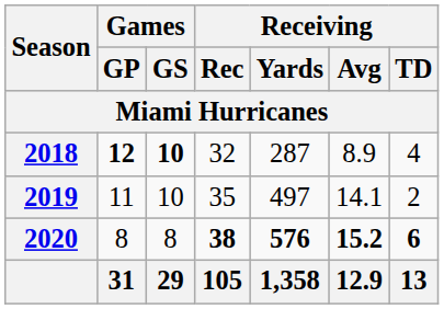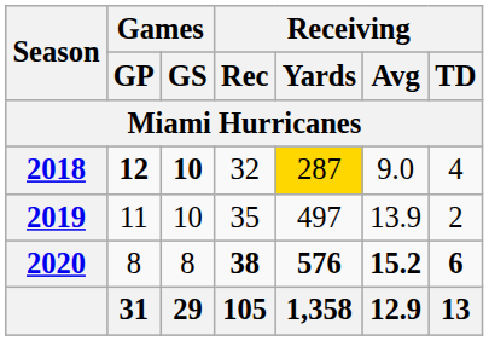2018 | Receiving / Yards: no background -> gold background
2018 | Receiving / Avg: 8.9 -> 9.0
2019 | Receiving / Avg: 14.1 -> 13.9
